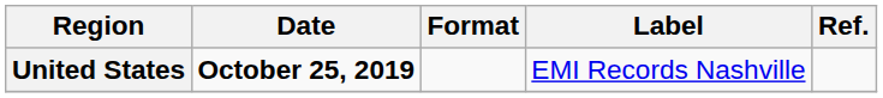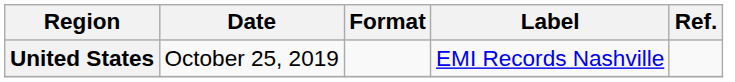United States | Date: bold -> normal
